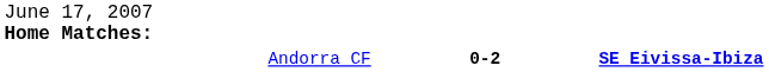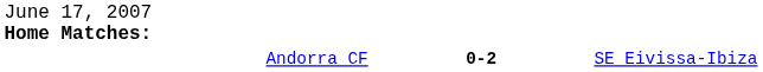Andorra CF | column 3: bold -> normal
